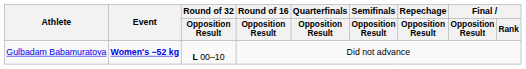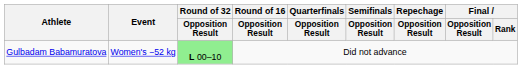Gulbadam Babamuratova | Event: bold -> normal
Gulbadam Babamuratova | Round of 32 / Opposition Result: no background -> lightgreen background
